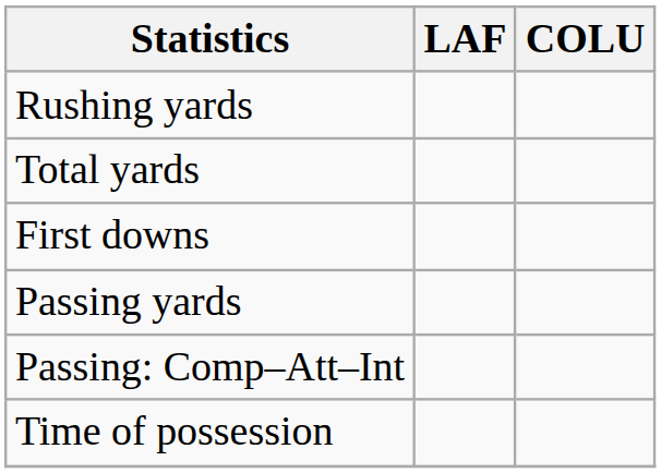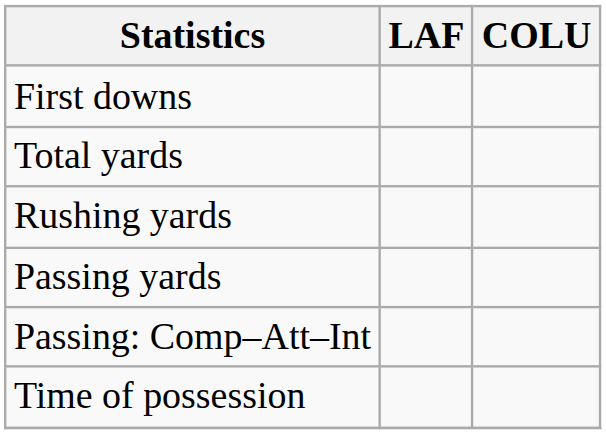rows swapped: First downs <-> Rushing yards
